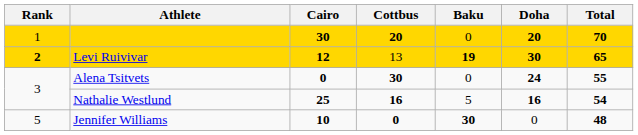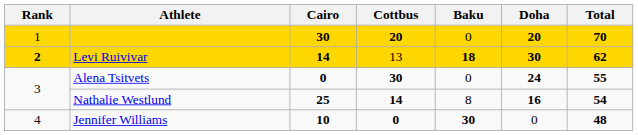Levi Ruivivar | Cairo: 12 -> 14
Levi Ruivivar | Baku: 19 -> 18
Levi Ruivivar | Total: 65 -> 62
Nathalie Westlund | Cottbus: 16 -> 14
Nathalie Westlund | Baku: 5 -> 8
Jennifer Williams | Rank: 5 -> 4
